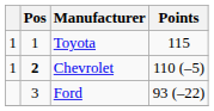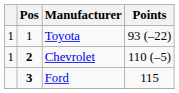Toyota | Points: 115 -> 93 (–22)
Ford | Pos: normal -> bold
Ford | Points: 93 (–22) -> 115
